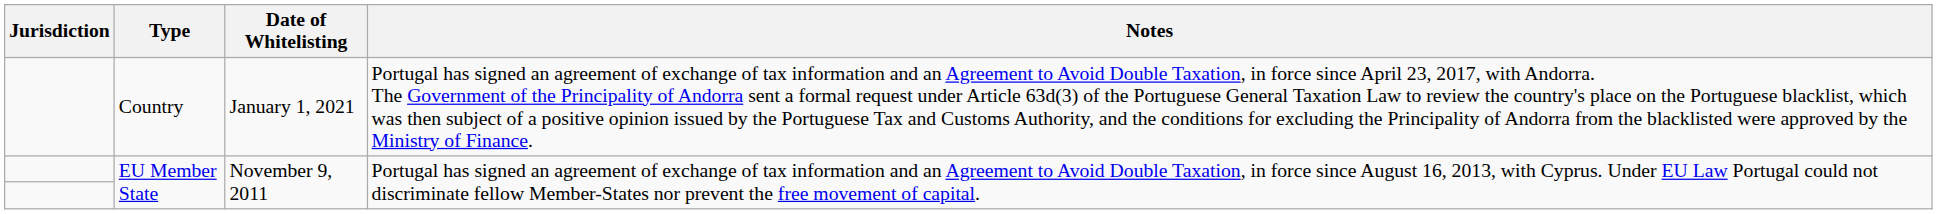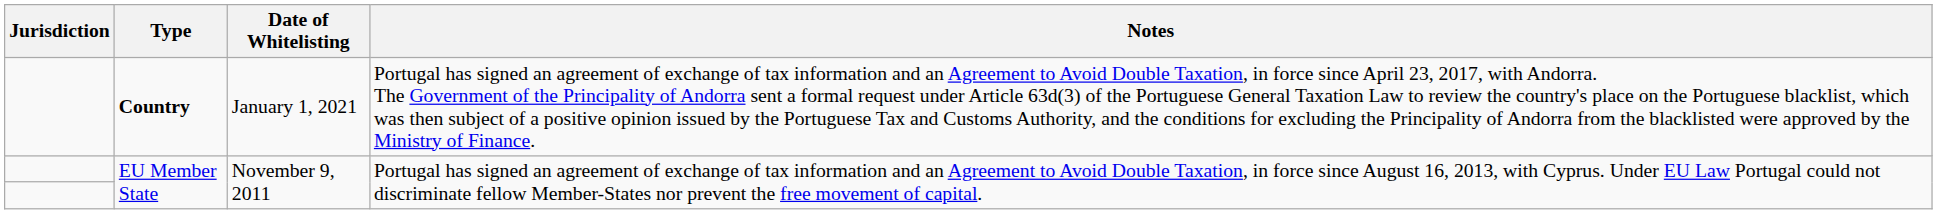Country | Type: normal -> bold
